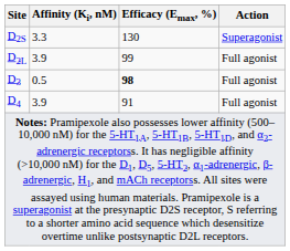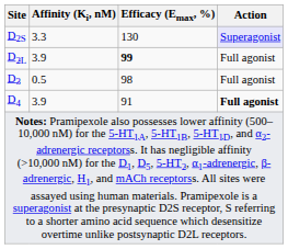D2S | Action: no background -> lavender background
D2L | Efficacy (Emax, %): normal -> bold
D3 | Efficacy (Emax, %): bold -> normal
D4 | Action: normal -> bold
